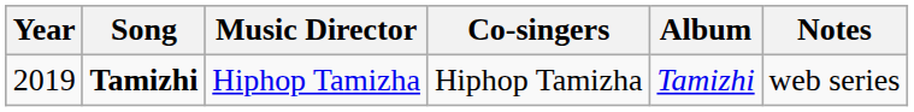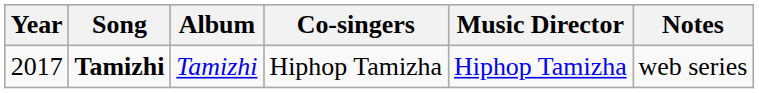columns swapped: Album <-> Music Director
row 2 | Year: 2019 -> 2017
